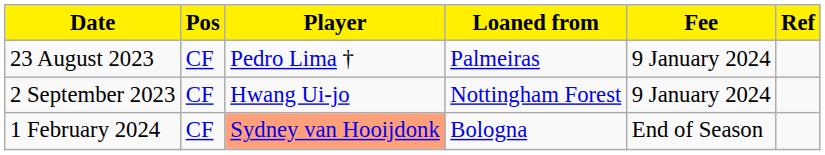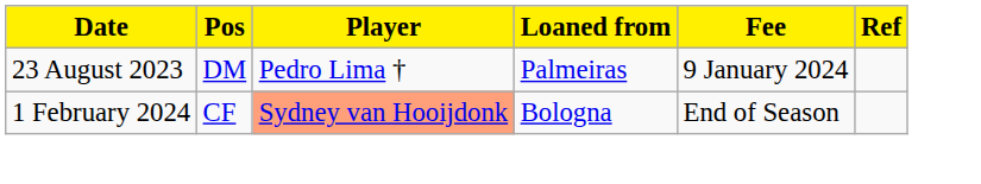23 August 2023 | Pos: CF -> DM
- row: 2 September 2023 | CF | Hwang Ui-jo | Nottingham Forest | 9 January 2024
